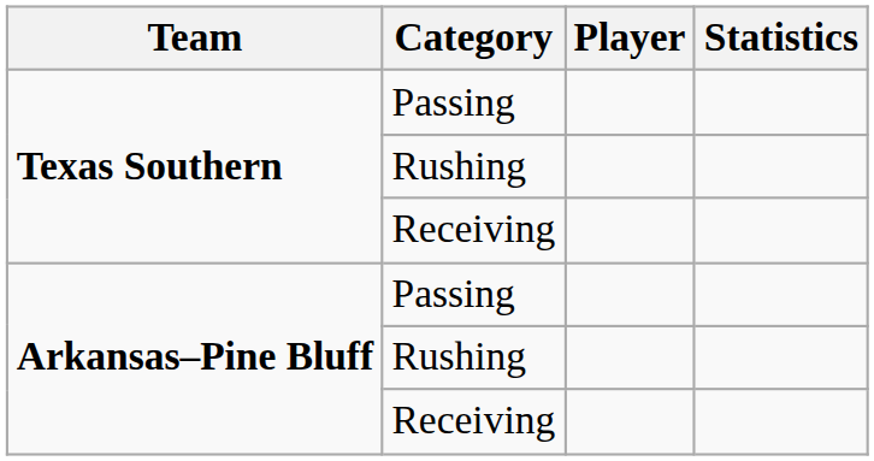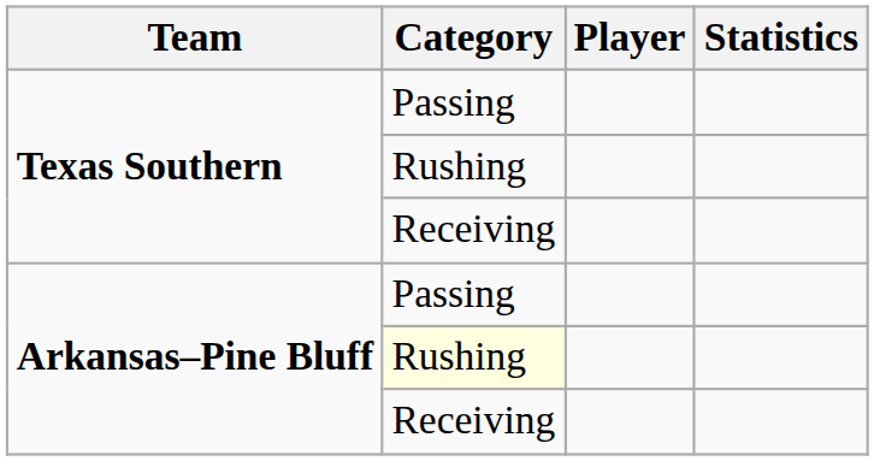Arkansas–Pine Bluff / Rushing | Category: no background -> lightyellow background
